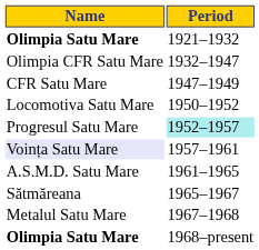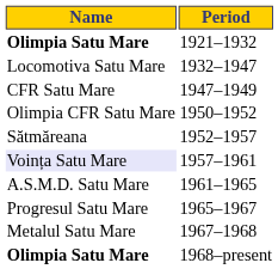row 3 | Name: Olimpia CFR Satu Mare -> Locomotiva Satu Mare
row 5 | Name: Locomotiva Satu Mare -> Olimpia CFR Satu Mare
row 6 | Name: Progresul Satu Mare -> Sătmăreana
row 6 | Period: paleturquoise background -> no background
row 9 | Name: Sătmăreana -> Progresul Satu Mare
